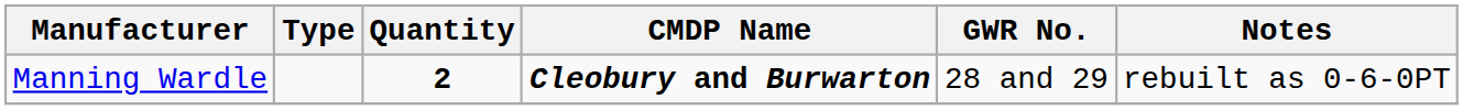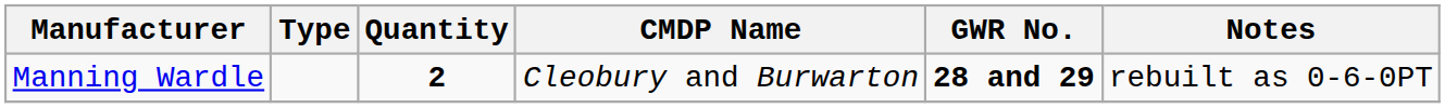Manning Wardle | CMDP Name: bold -> normal
Manning Wardle | GWR No.: normal -> bold
